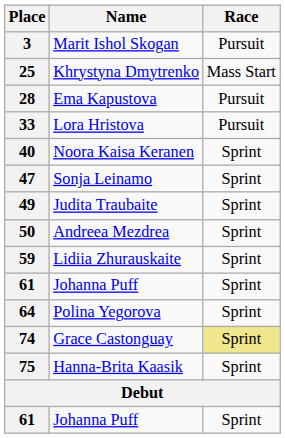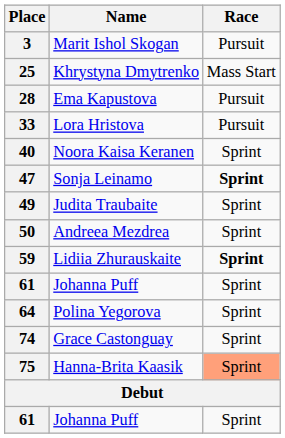47 | Race: normal -> bold
59 | Race: normal -> bold
74 | Race: khaki background -> no background
75 | Race: no background -> lightsalmon background
